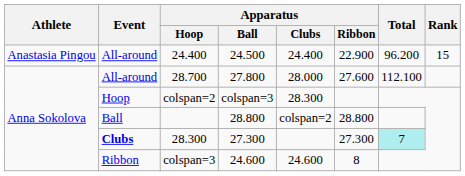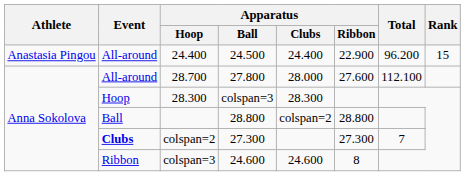row 5 | Apparatus / Hoop: colspan=2 -> 28.300
row 7 | Apparatus / Hoop: 28.300 -> colspan=2
row 7 | Total: paleturquoise background -> no background
